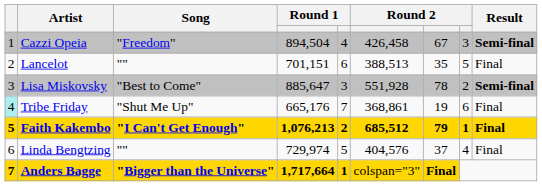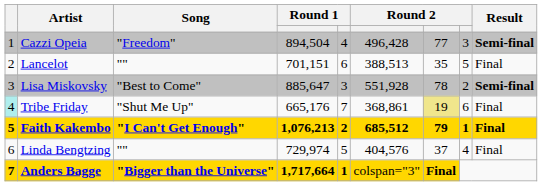Cazzi Opeia | column 6: 426,458 -> 496,428
Cazzi Opeia | column 7: 67 -> 77
Tribe Friday | column 7: no background -> khaki background
